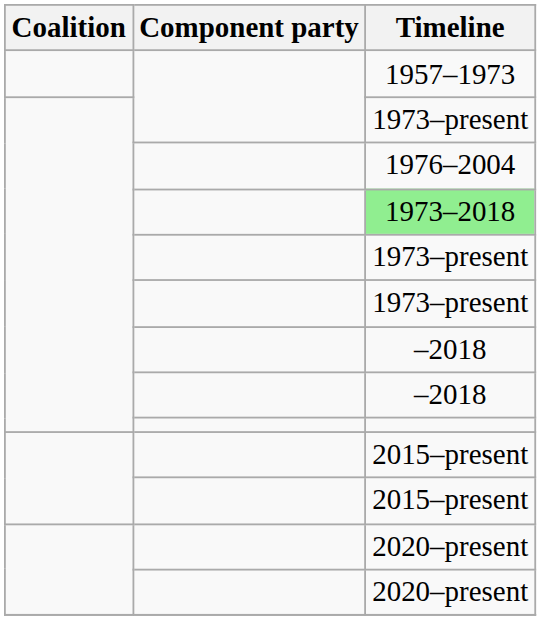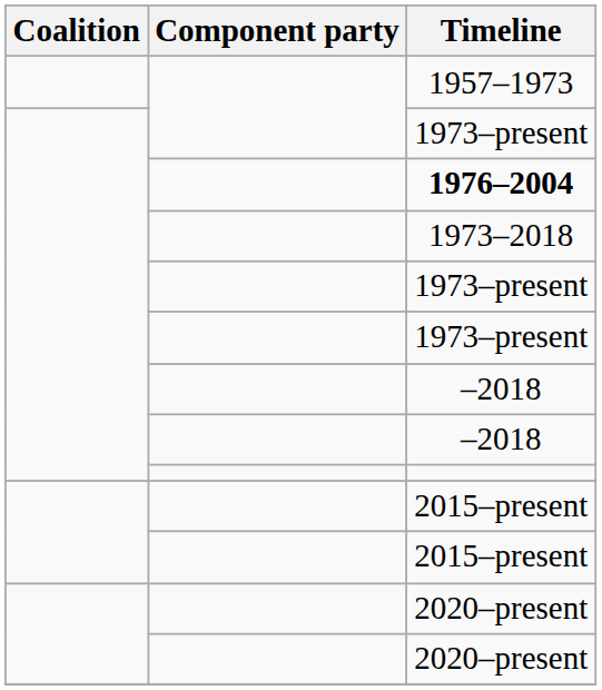1976–2004 | Timeline: normal -> bold
1973–2018 | Timeline: lightgreen background -> no background
